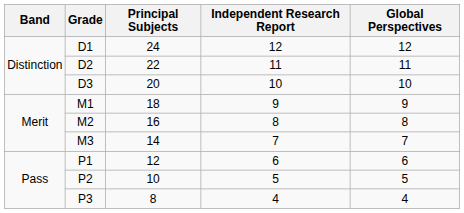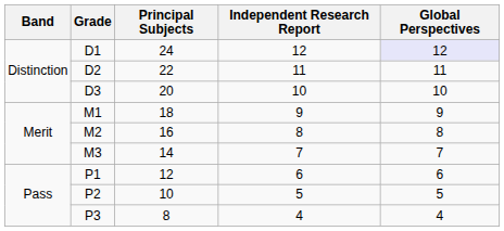D1 | Global Perspectives: no background -> lavender background
